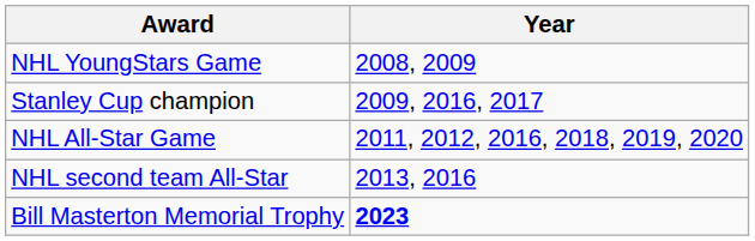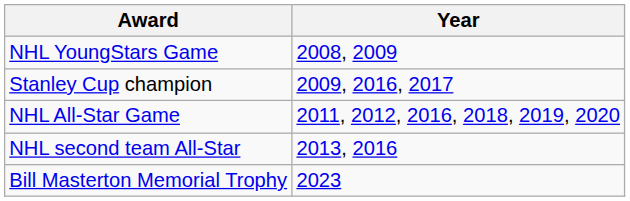Bill Masterton Memorial Trophy | Year: bold -> normal
